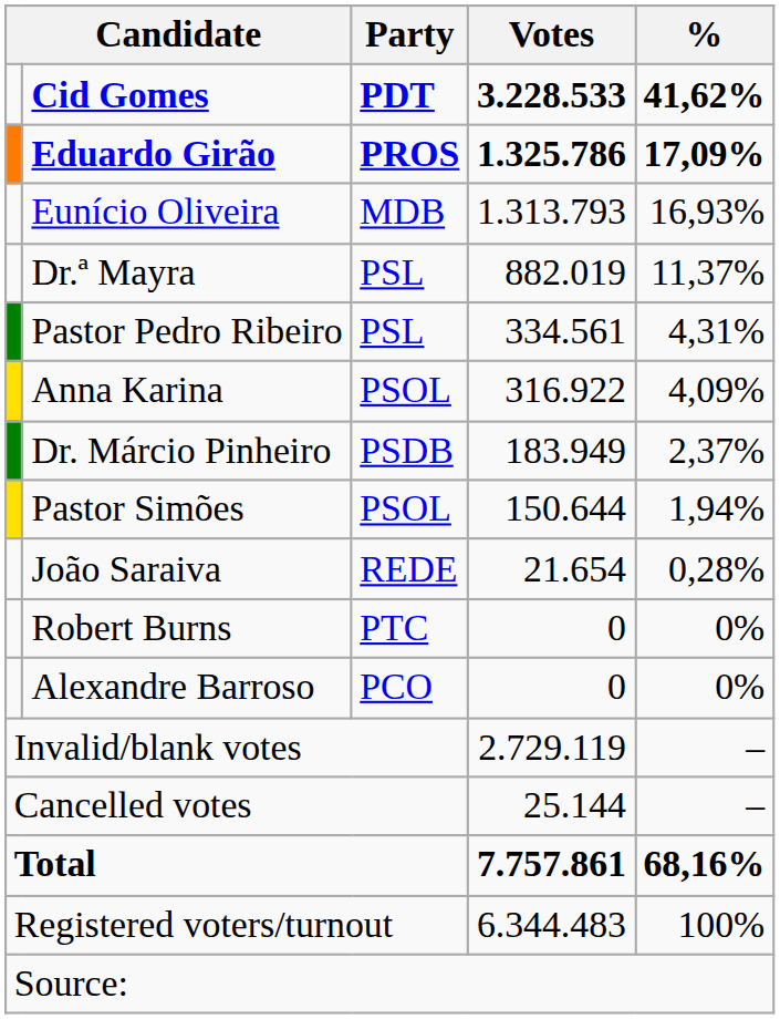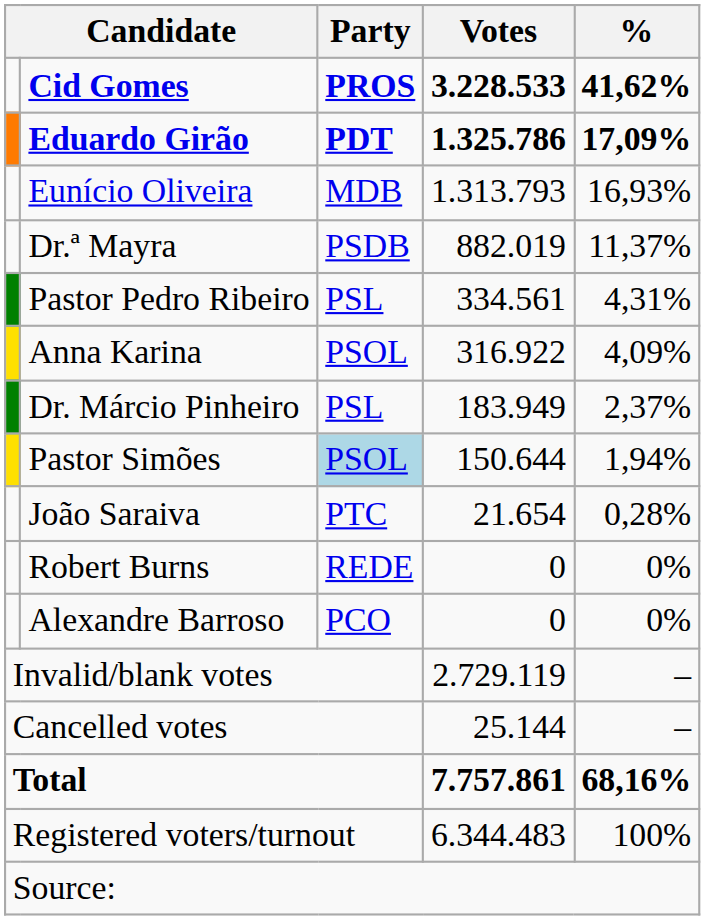Cid Gomes | Party: PDT -> PROS
Eduardo Girão | Party: PROS -> PDT
Dr.ª Mayra | Party: PSL -> PSDB
Dr. Márcio Pinheiro | Party: PSDB -> PSL
Pastor Simões | Party: no background -> lightblue background
João Saraiva | Party: REDE -> PTC
Robert Burns | Party: PTC -> REDE
